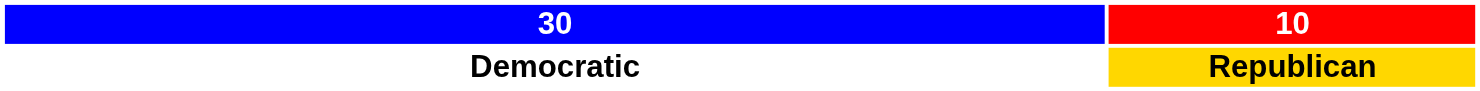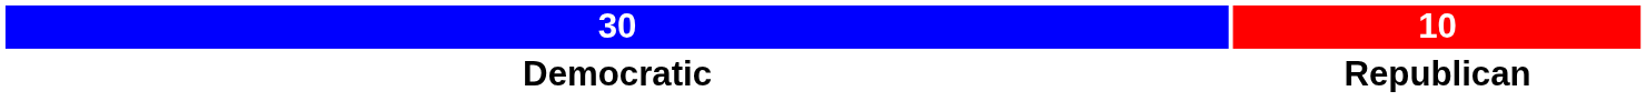Democratic | 10: gold background -> no background
